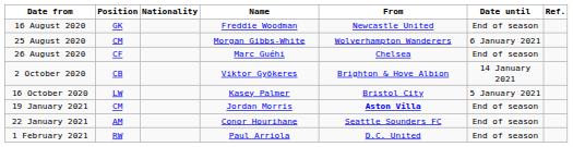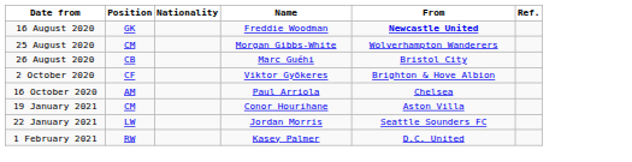- column: Date until | End of season | 6 January 2021 | End of season | 14 January 2021 | 5 January 2021 | End of season | End of season | End of season
16 August 2020 | From: normal -> bold
26 August 2020 | Position: CF -> CB
26 August 2020 | From: Chelsea -> Bristol City
2 October 2020 | Position: CB -> CF
16 October 2020 | Position: LW -> AM
16 October 2020 | Name: Kasey Palmer -> Paul Arriola
16 October 2020 | From: Bristol City -> Chelsea
19 January 2021 | Name: Jordan Morris -> Conor Hourihane
19 January 2021 | From: bold -> normal
22 January 2021 | Position: AM -> LW
22 January 2021 | Name: Conor Hourihane -> Jordan Morris
1 February 2021 | Name: Paul Arriola -> Kasey Palmer
